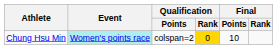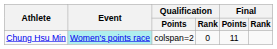Chung Hsu Min | Qualification / Rank: gold background -> no background
Chung Hsu Min | Final / Points: 10 -> 11
